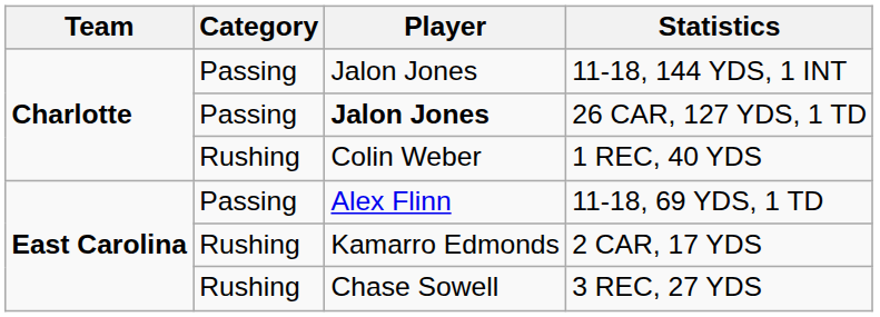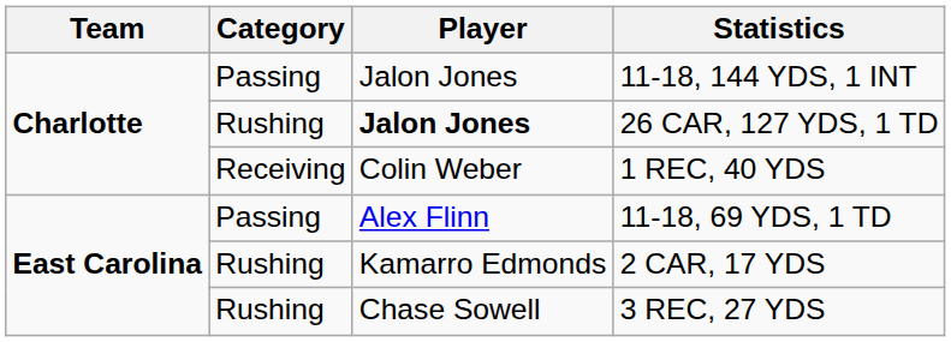26 CAR, 127 YDS, 1 TD | Category: Passing -> Rushing
1 REC, 40 YDS | Category: Rushing -> Receiving
